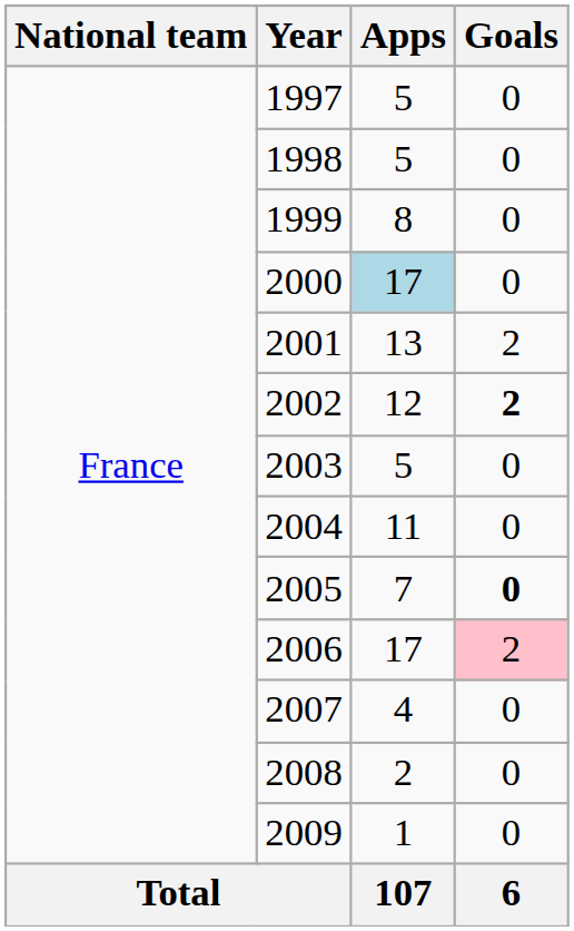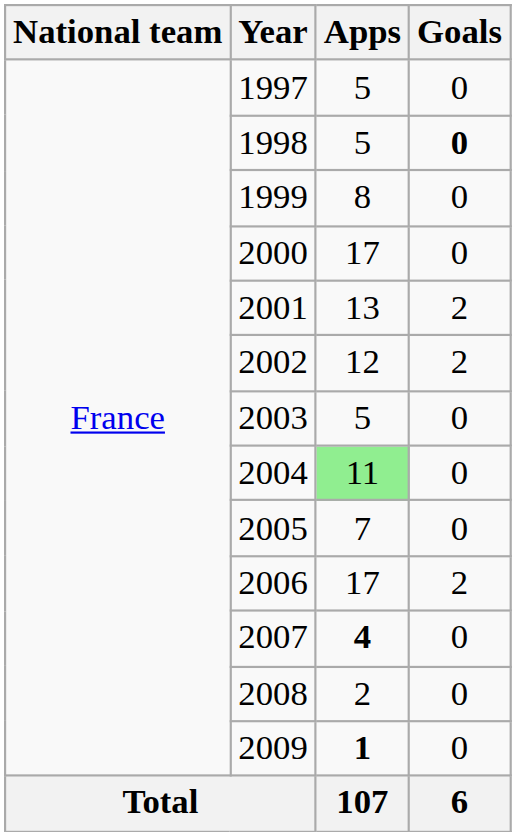1998 | Goals: normal -> bold
2000 | Apps: lightblue background -> no background
2002 | Goals: bold -> normal
2004 | Apps: no background -> lightgreen background
2005 | Goals: bold -> normal
2006 | Goals: pink background -> no background
2007 | Apps: normal -> bold
2009 | Apps: normal -> bold
